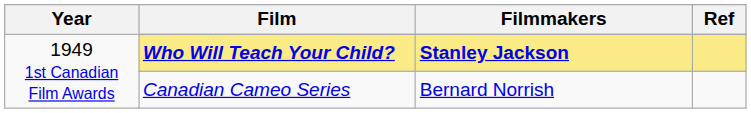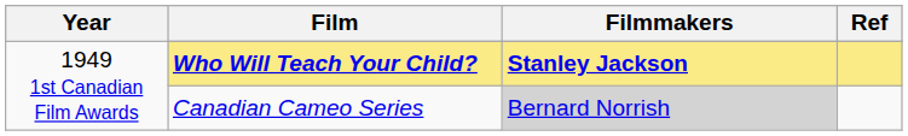Canadian Cameo Series | Filmmakers: no background -> lightgrey background
